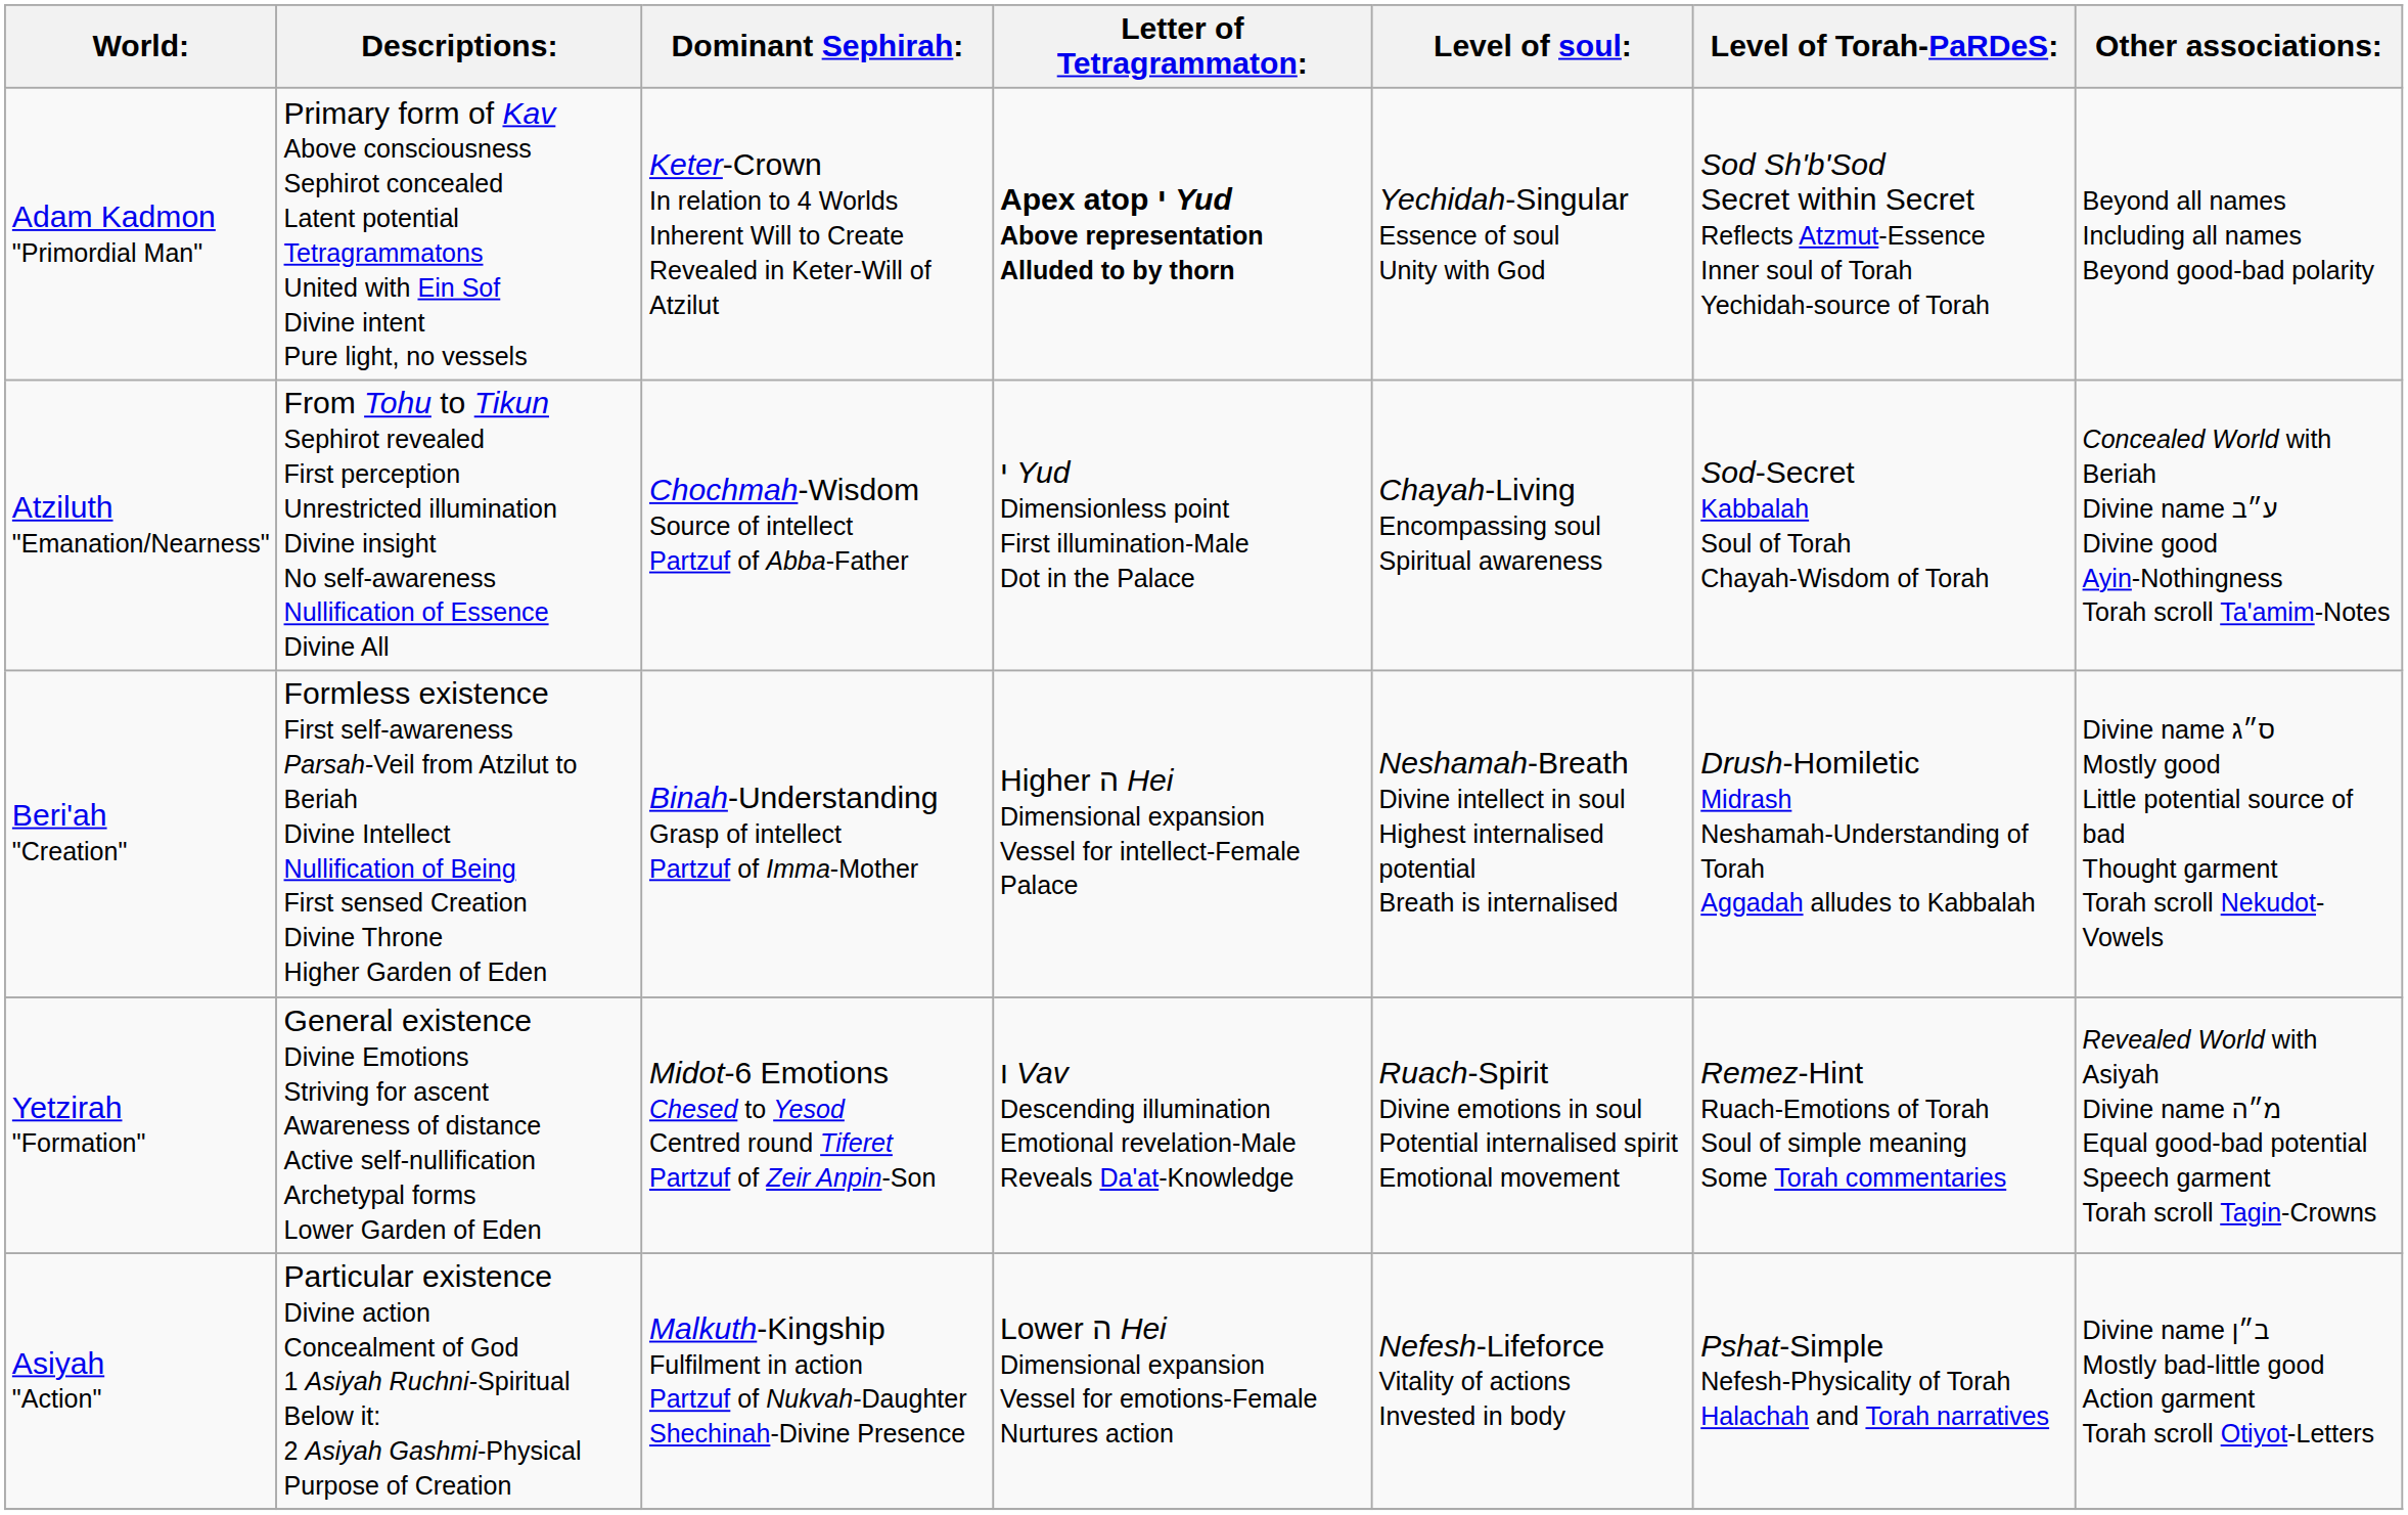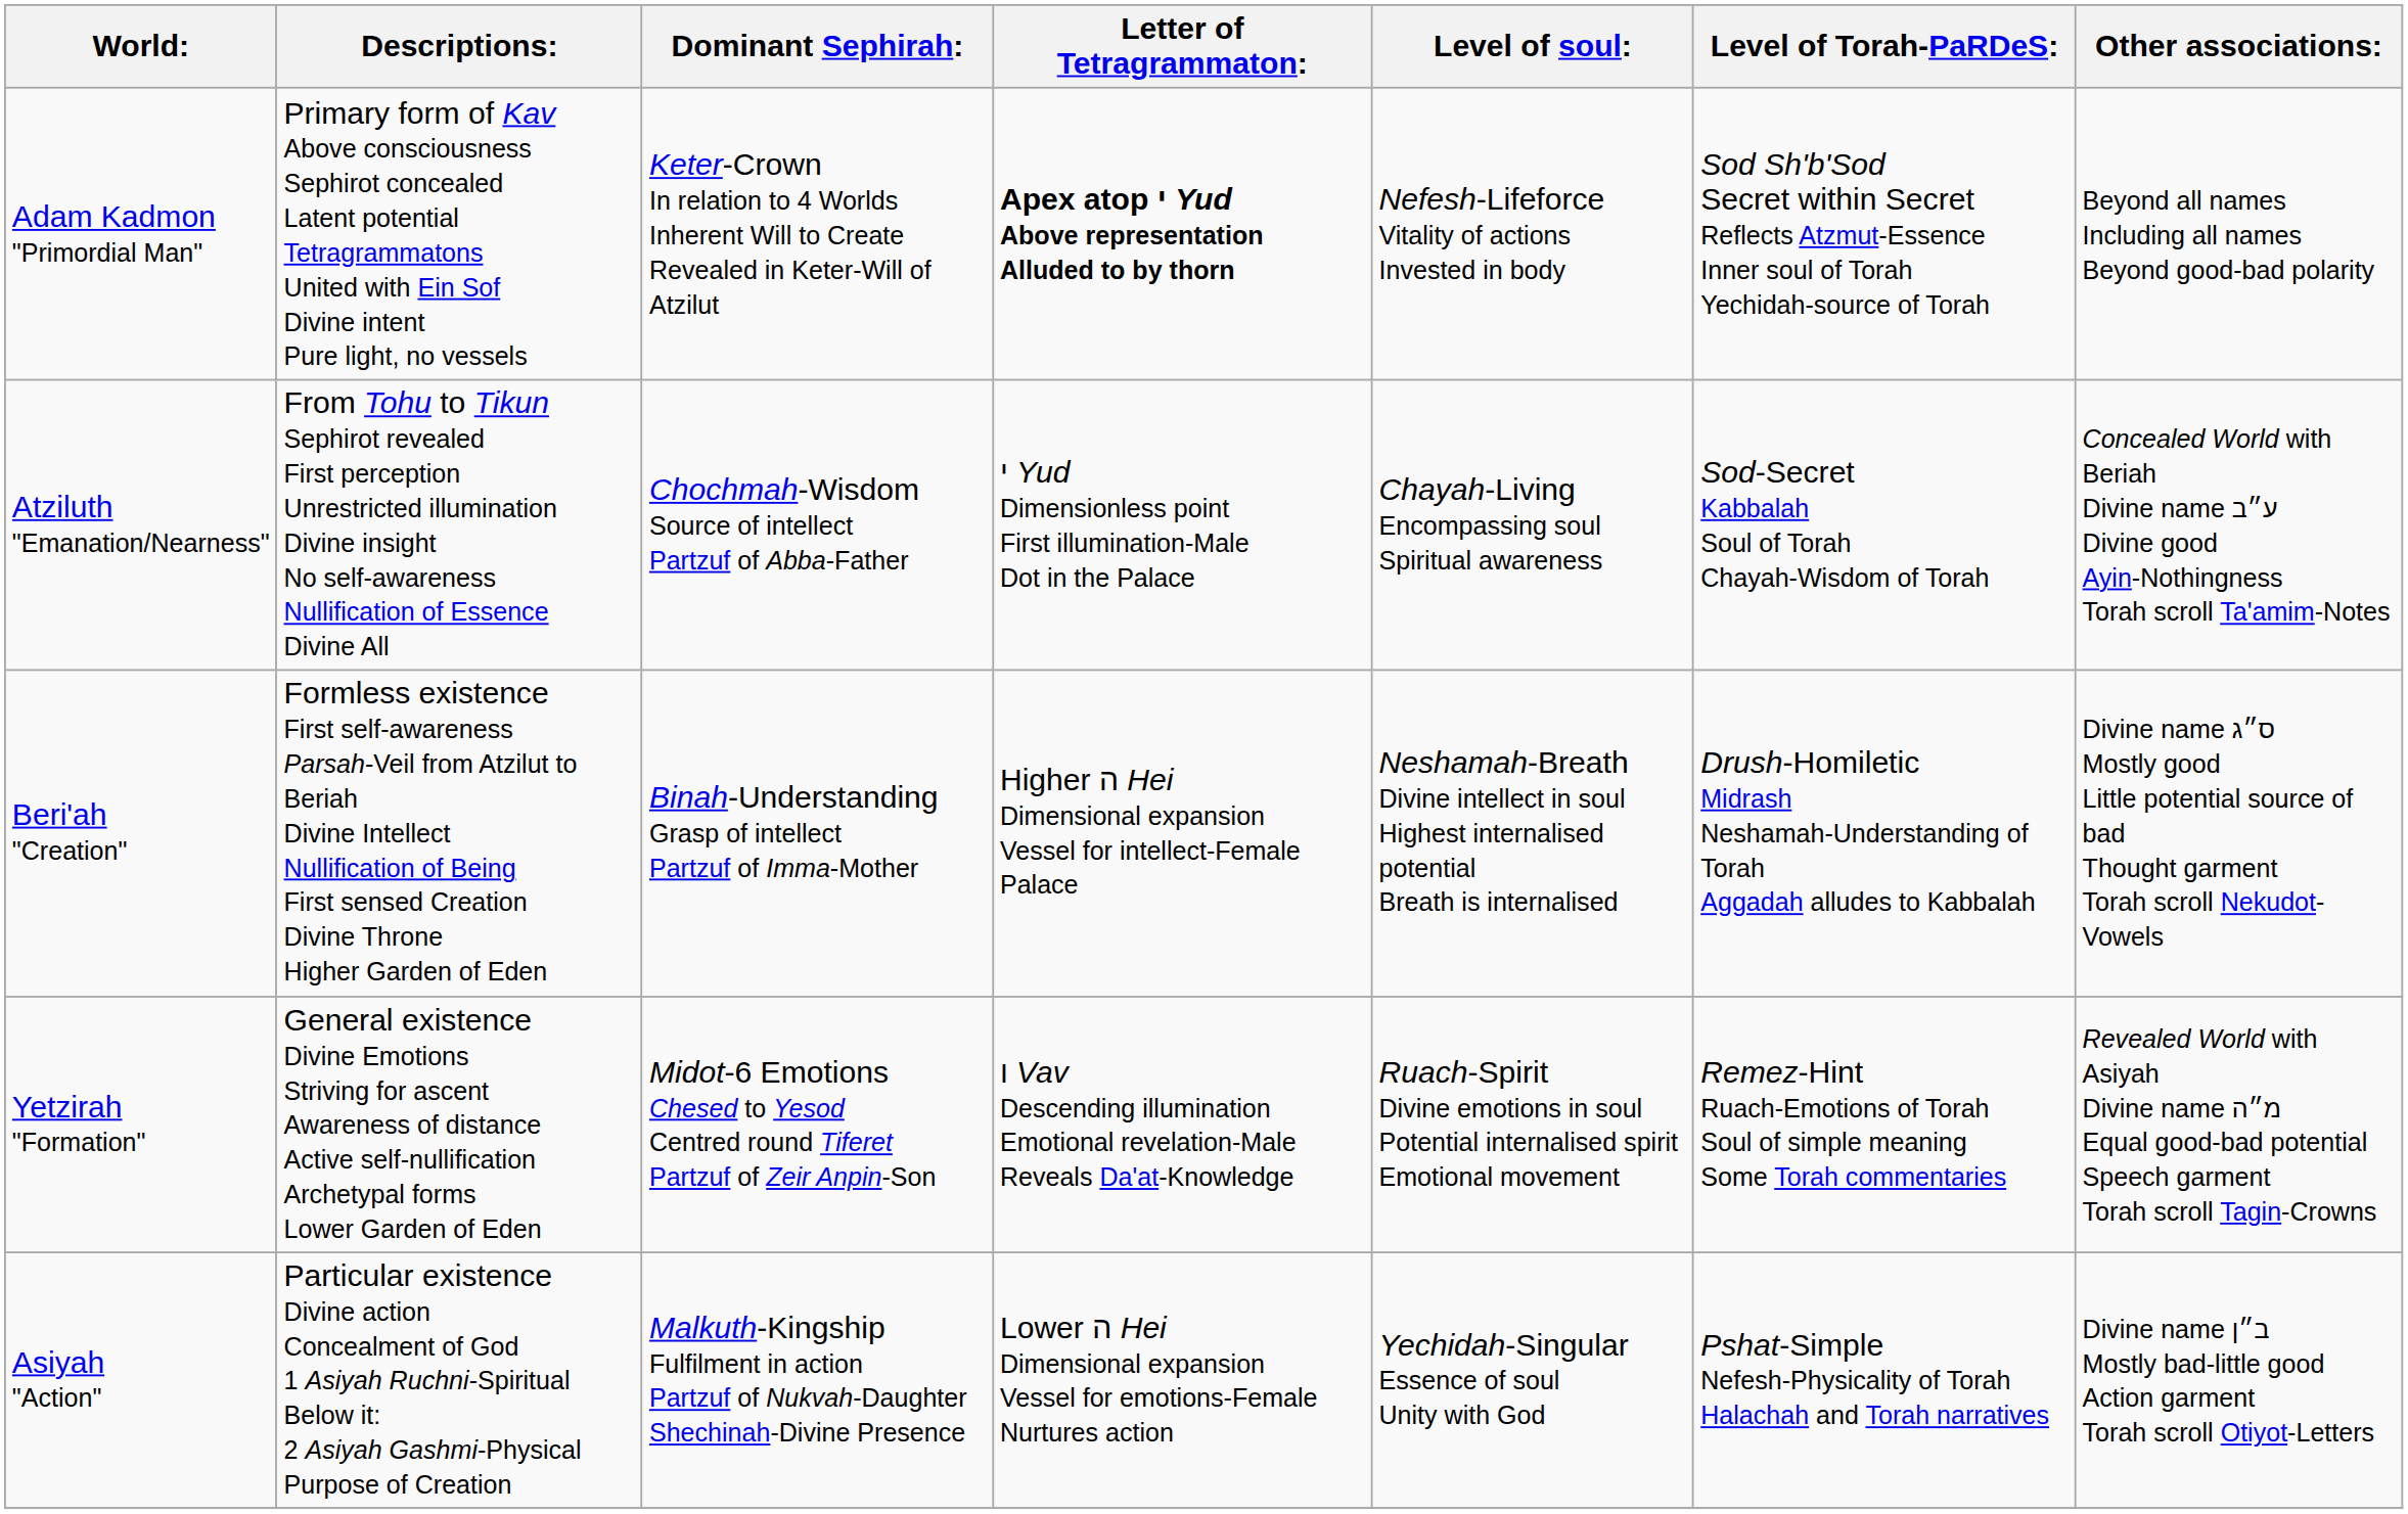Adam Kadmon "Primordial Man" | Level of soul:: Yechidah-Singular Essence of soul Unity with God -> Nefesh-Lifeforce Vitality of actions Invested in body
Asiyah "Action" | Level of soul:: Nefesh-Lifeforce Vitality of actions Invested in body -> Yechidah-Singular Essence of soul Unity with God
